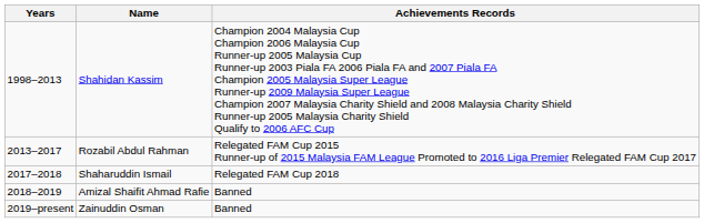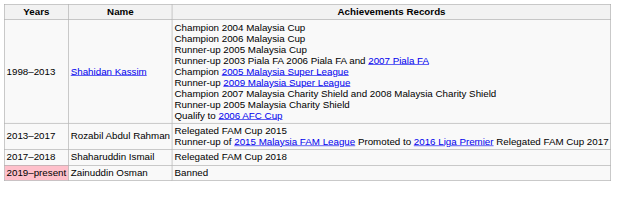- row: 2018–2019 | Amizal Shaifit Ahmad Rafie | Banned
Zainuddin Osman | Years: no background -> pink background
